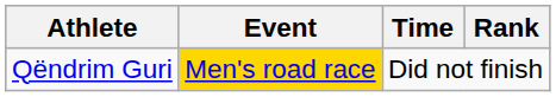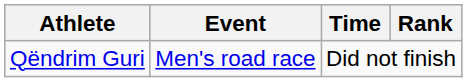Qëndrim Guri | Event: gold background -> no background
